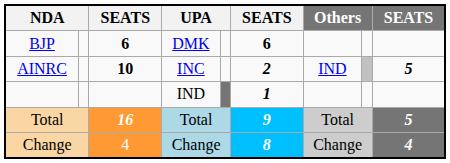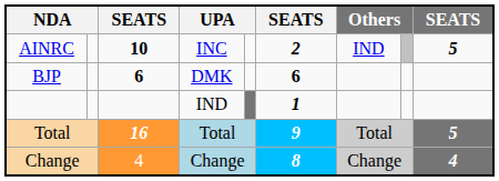rows swapped: AINRC <-> BJP
